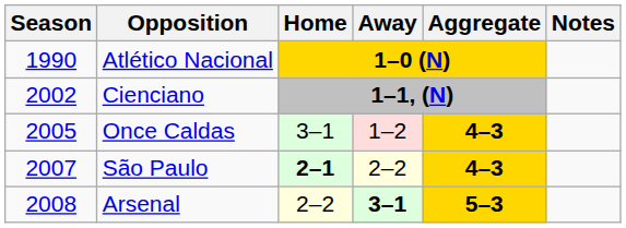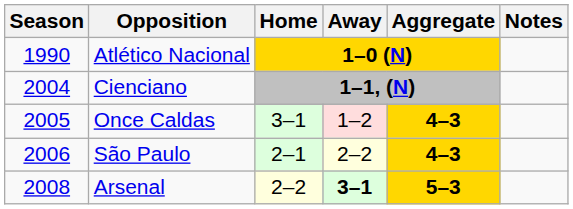Cienciano | Season: 2002 -> 2004
São Paulo | Season: 2007 -> 2006
São Paulo | Home: bold -> normal
